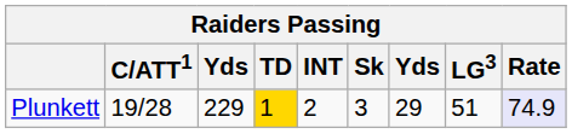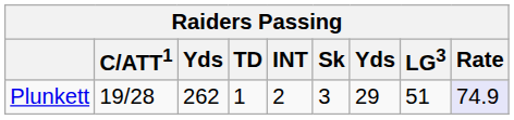Plunkett | column 3: 229 -> 262
Plunkett | TD: gold background -> no background
